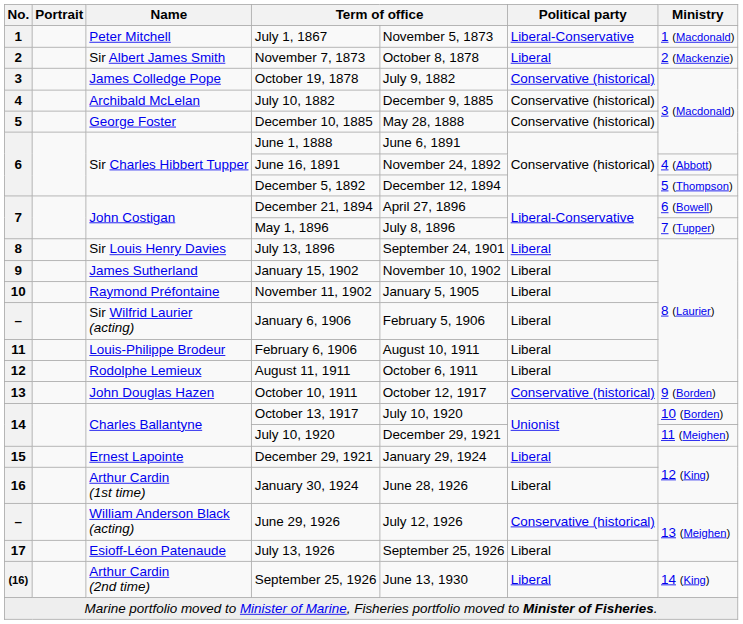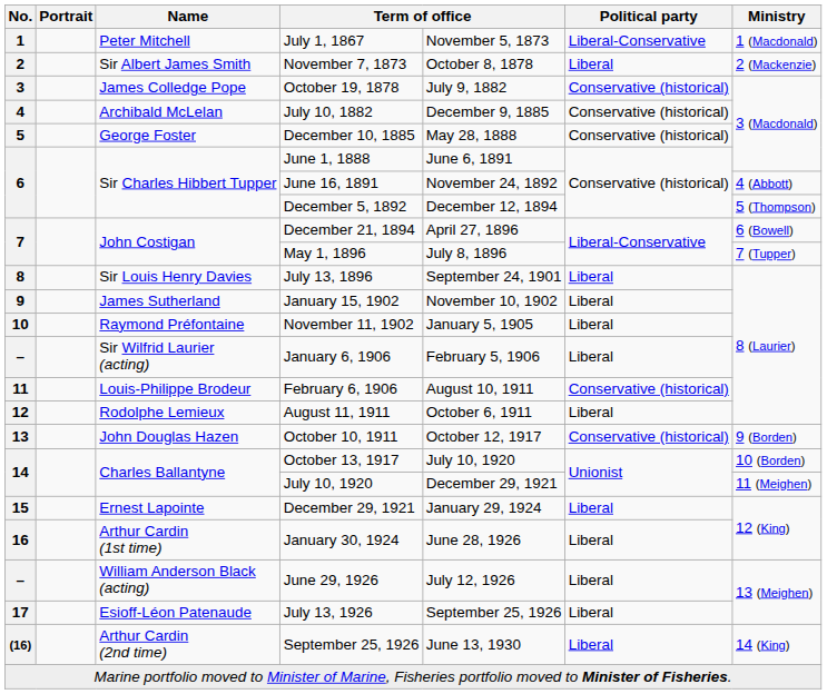February 6, 1906 | Political party: Liberal -> Conservative (historical)
June 29, 1926 | Political party: Conservative (historical) -> Liberal
